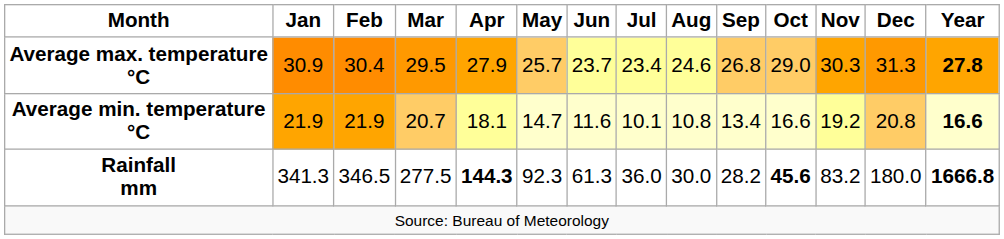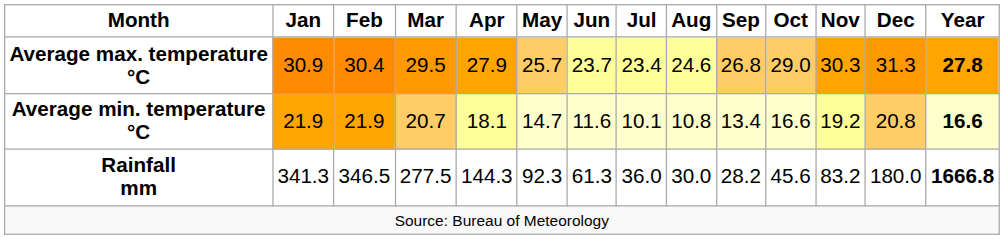Rainfall mm | Apr: bold -> normal
Rainfall mm | Oct: bold -> normal
